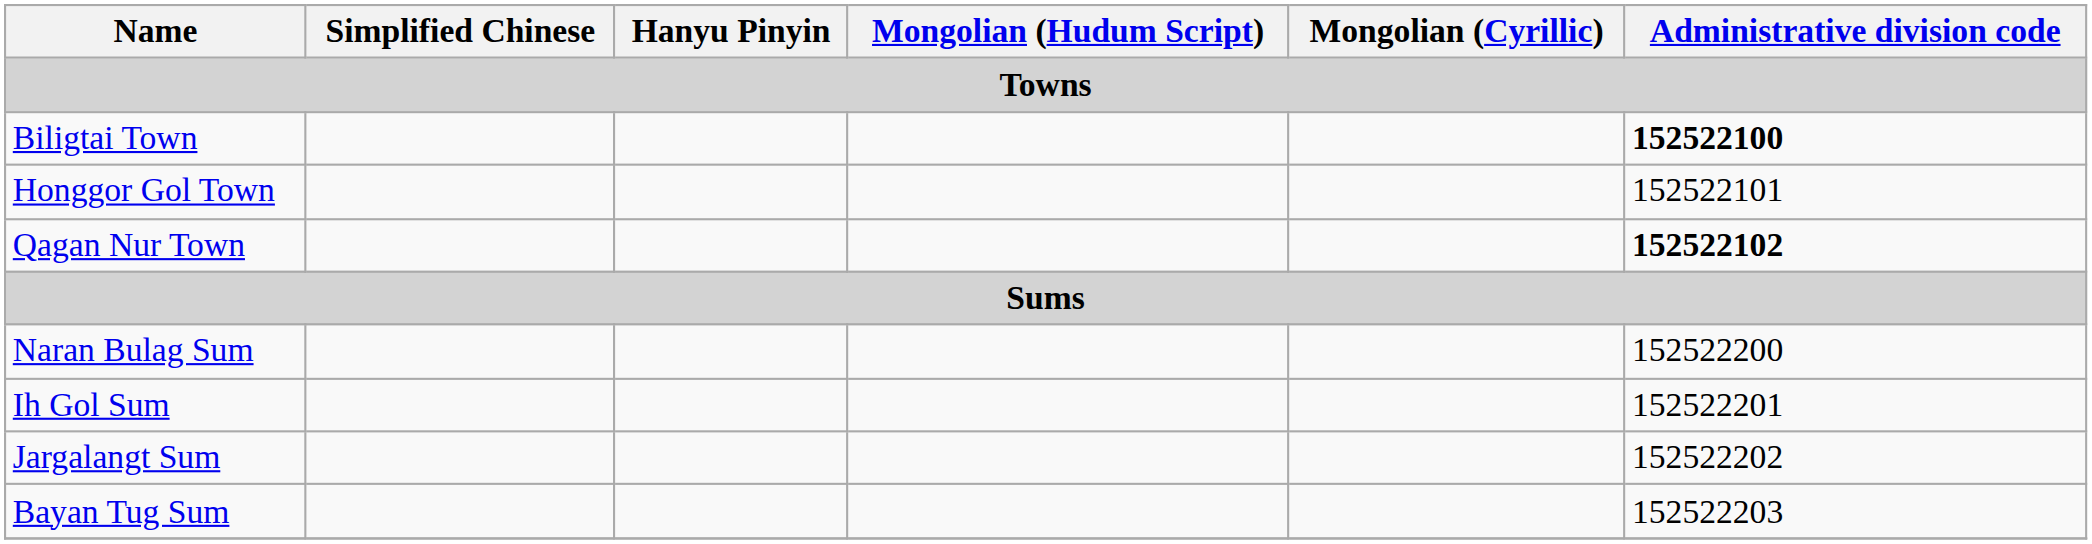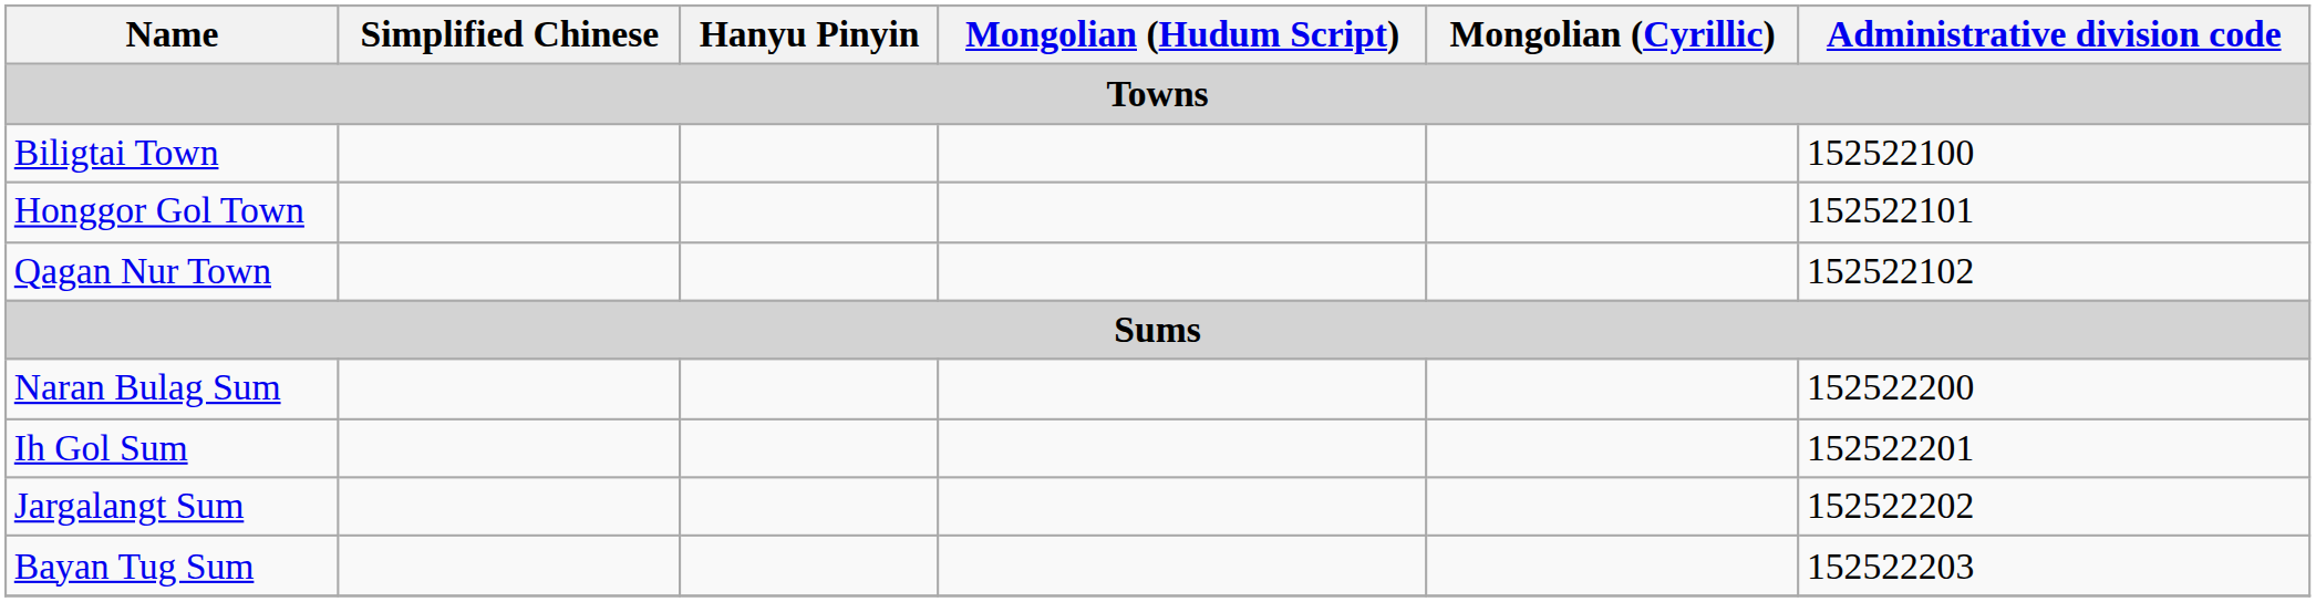Biligtai Town | Administrative division code: bold -> normal
Qagan Nur Town | Administrative division code: bold -> normal
